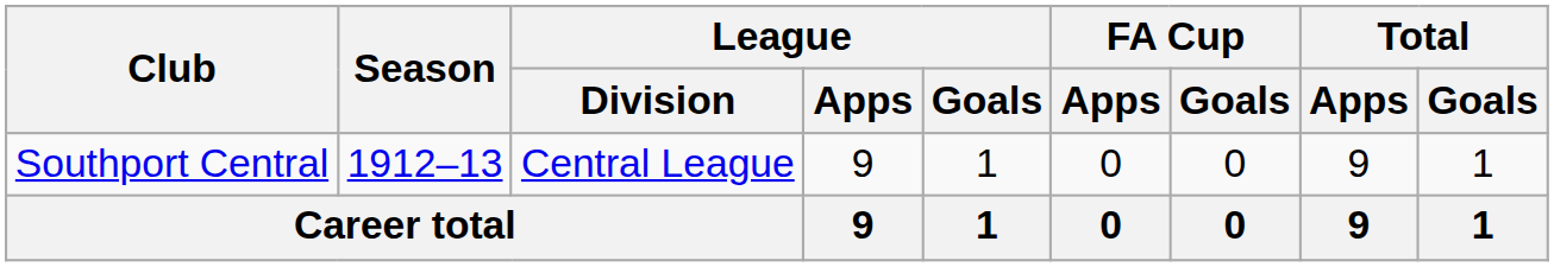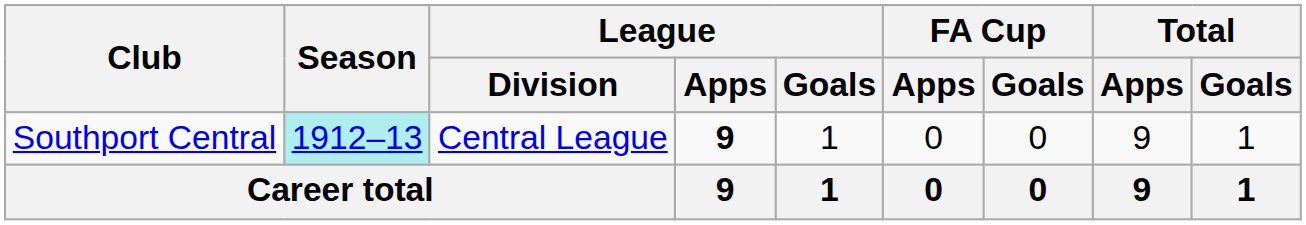Southport Central | Season: no background -> paleturquoise background
Southport Central | League / Apps: normal -> bold
